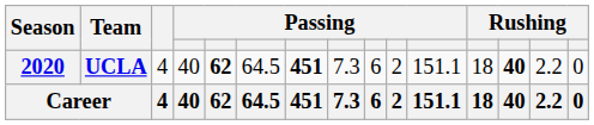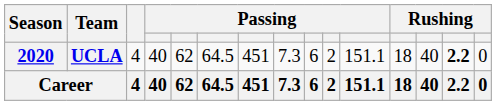UCLA | column 5: bold -> normal
UCLA | column 7: bold -> normal
UCLA | column 13: bold -> normal
UCLA | column 14: normal -> bold
